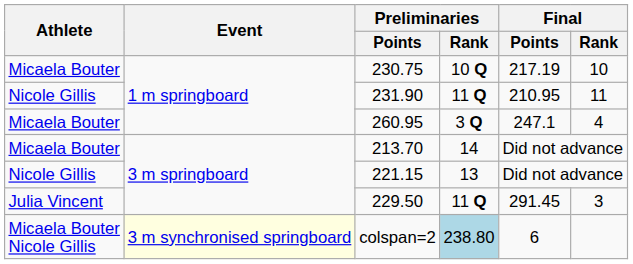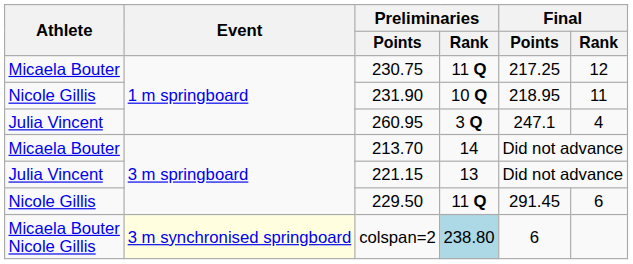230.75 | Preliminaries / Rank: 10 Q -> 11 Q
230.75 | Final / Points: 217.19 -> 217.25
230.75 | Final / Rank: 10 -> 12
231.90 | Preliminaries / Rank: 11 Q -> 10 Q
231.90 | Final / Points: 210.95 -> 218.95
260.95 | Athlete: Micaela Bouter -> Julia Vincent
221.15 | Athlete: Nicole Gillis -> Julia Vincent
229.50 | Athlete: Julia Vincent -> Nicole Gillis
229.50 | Final / Rank: 3 -> 6
